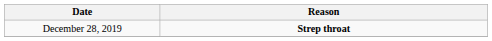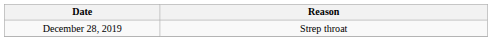December 28, 2019 | Reason: bold -> normal
